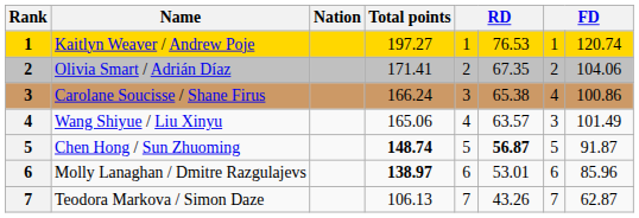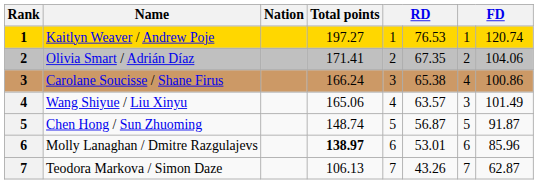Chen Hong / Sun Zhuoming | Total points: bold -> normal
Chen Hong / Sun Zhuoming | column 6: bold -> normal
